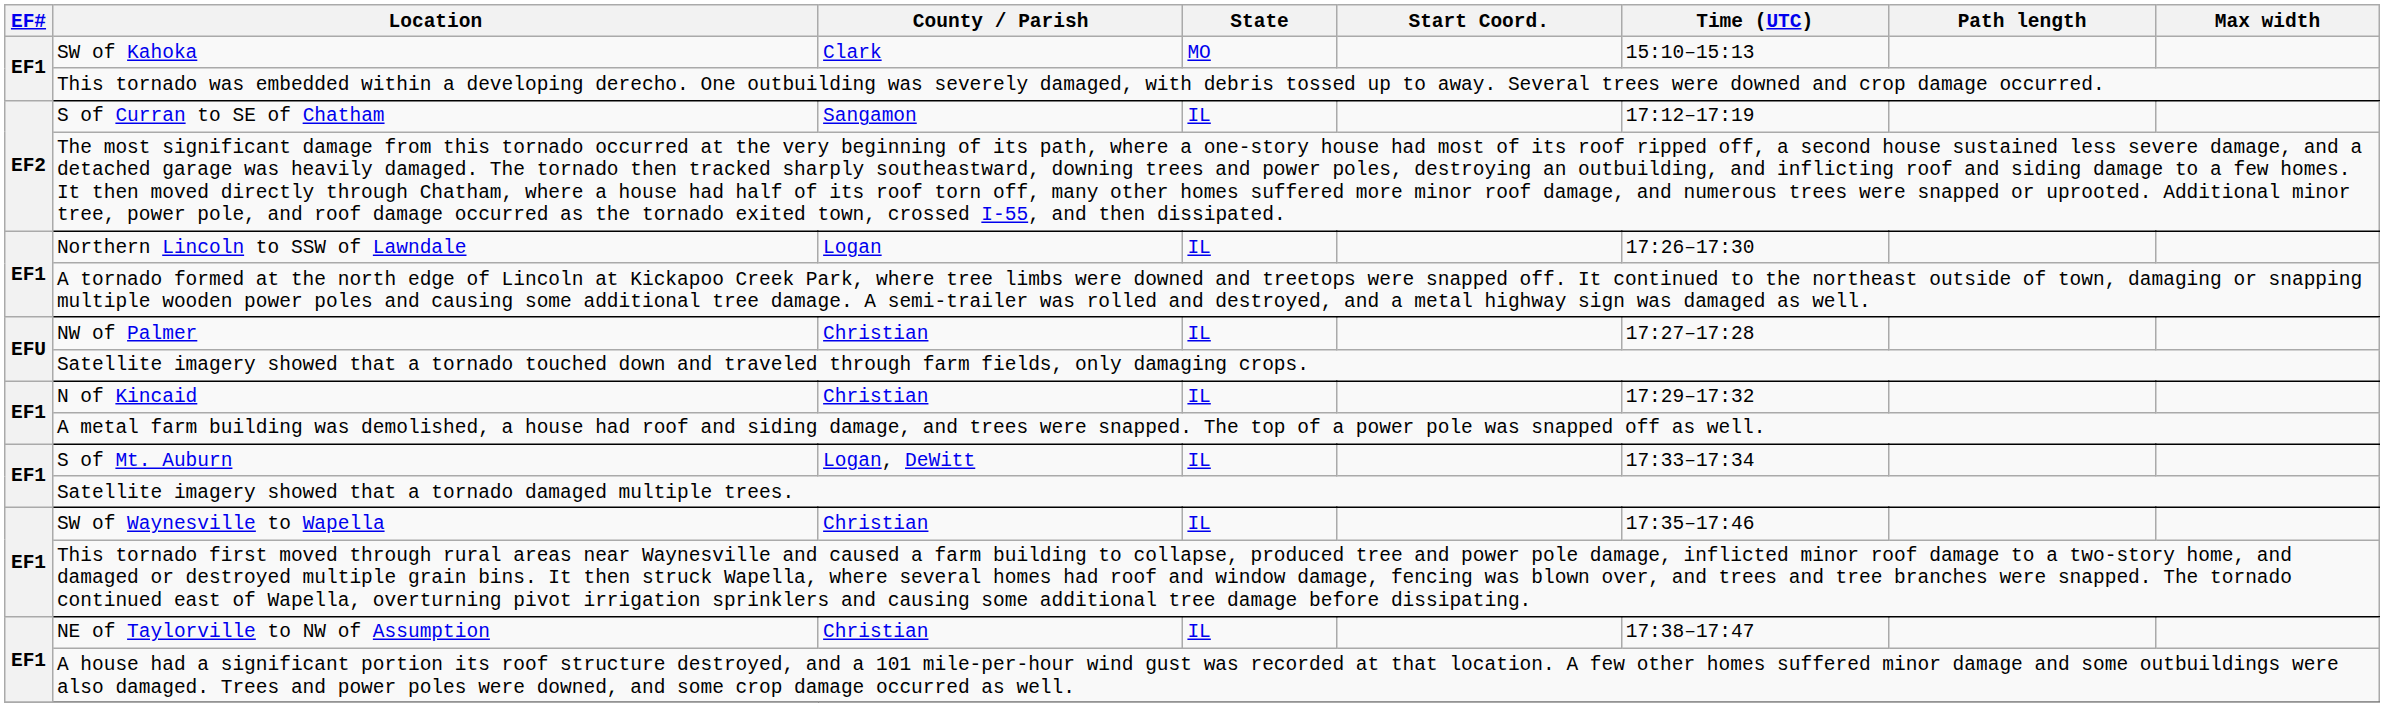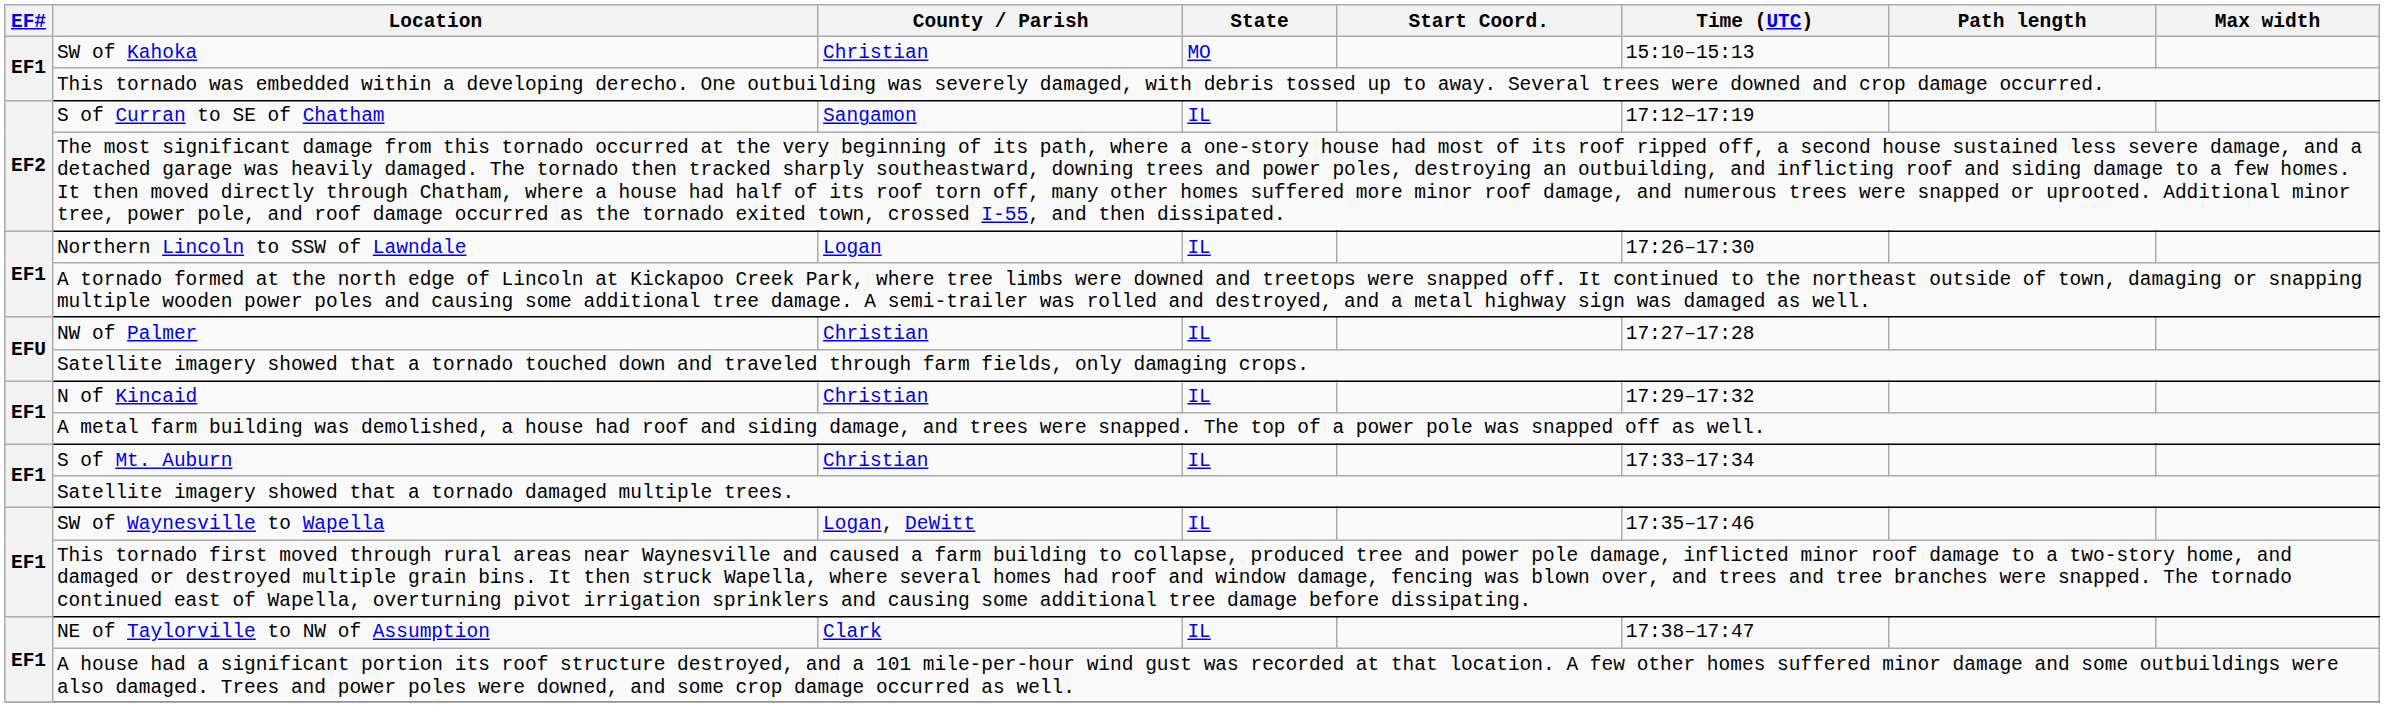SW of Kahoka | County / Parish: Clark -> Christian
S of Mt. Auburn | County / Parish: Logan, DeWitt -> Christian
SW of Waynesville to Wapella | County / Parish: Christian -> Logan, DeWitt
NE of Taylorville to NW of Assumption | County / Parish: Christian -> Clark
